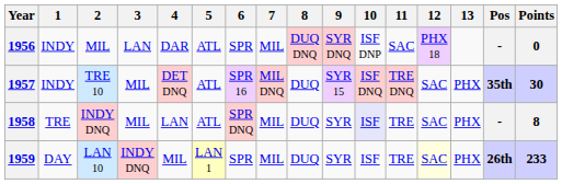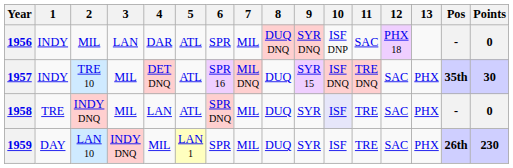1958 | Points: 8 -> 0
1959 | 12: lightyellow background -> no background
1959 | Points: 233 -> 230
